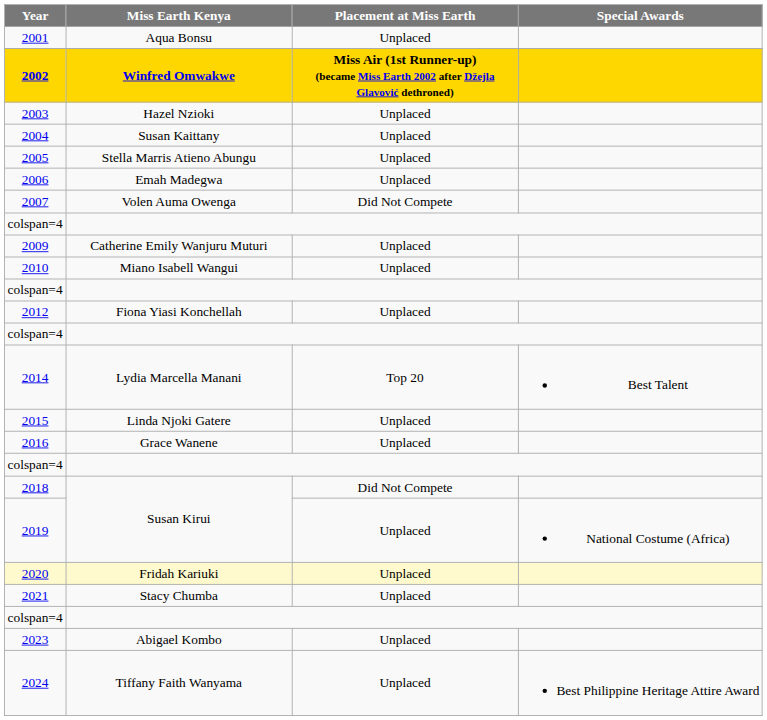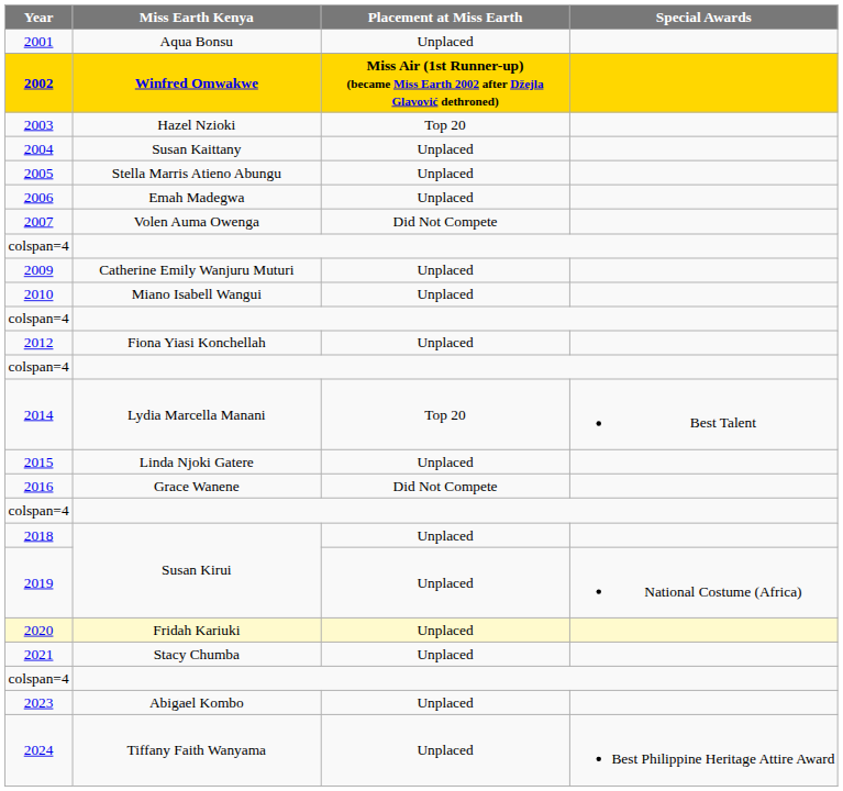2003 | Placement at Miss Earth: Unplaced -> Top 20
2016 | Placement at Miss Earth: Unplaced -> Did Not Compete
2018 | Placement at Miss Earth: Did Not Compete -> Unplaced
